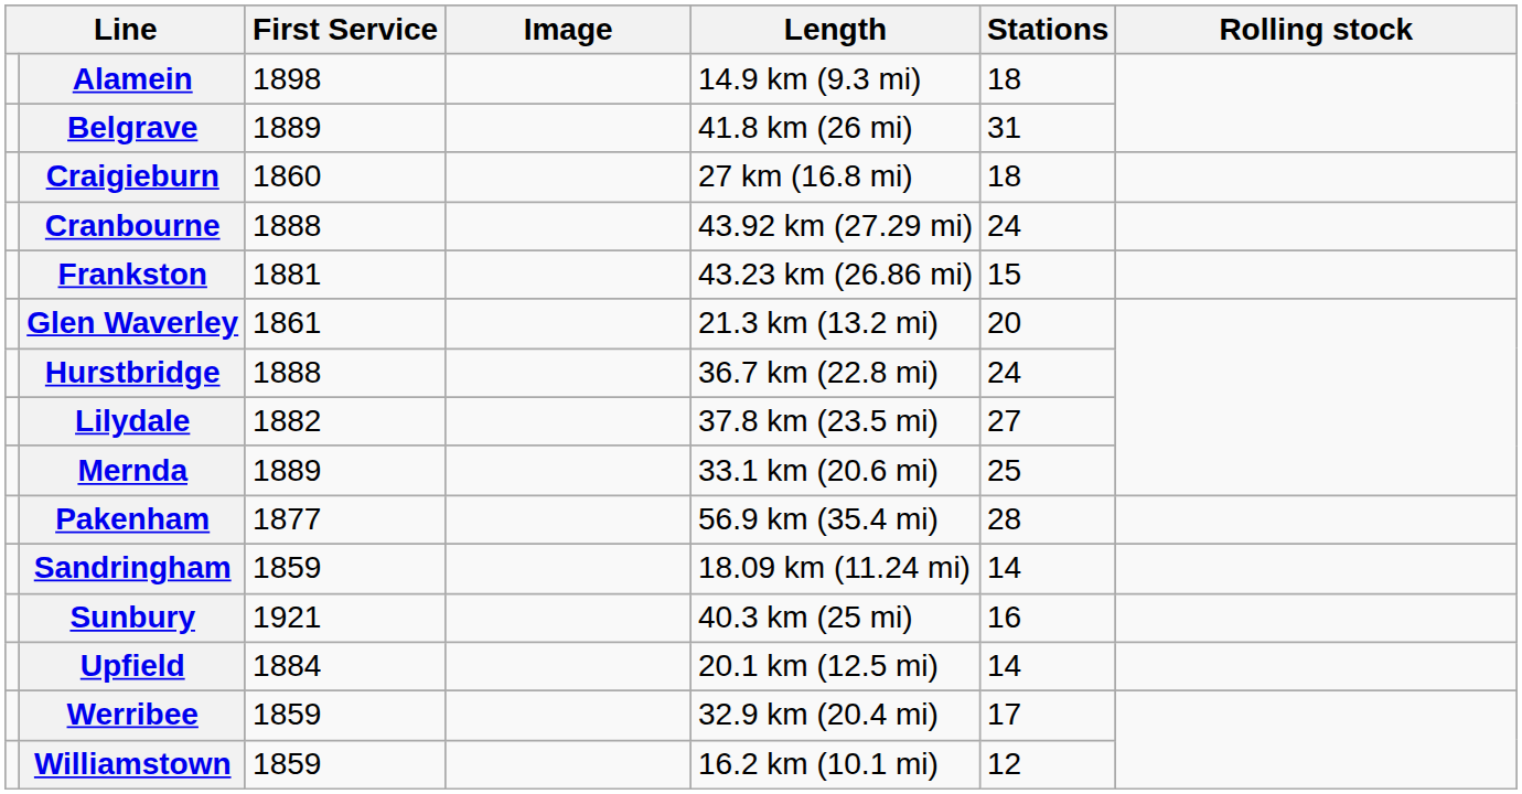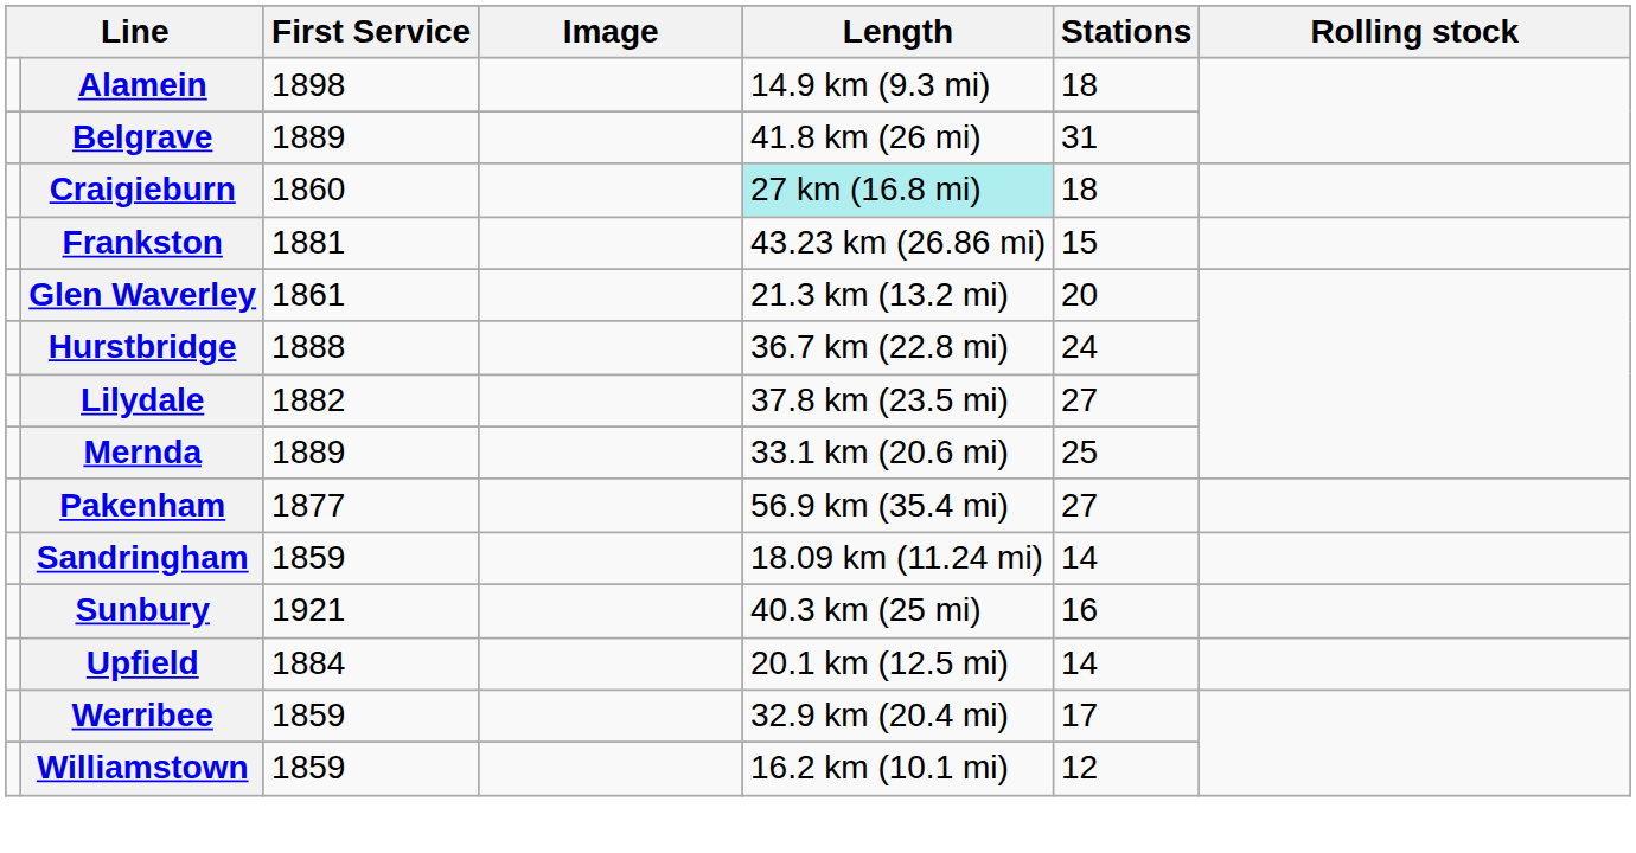Craigieburn | Length: no background -> paleturquoise background
- row: Cranbourne | 1888 | 43.92 km (27.29 mi) | 24
Pakenham | Stations: 28 -> 27
